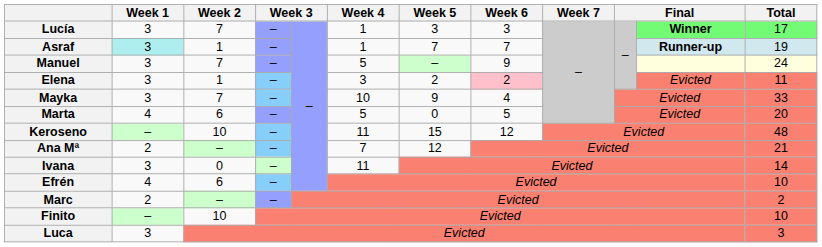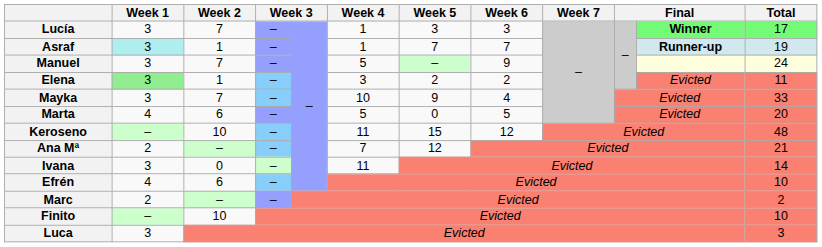Elena | Week 1: no background -> lightgreen background
Elena | Week 6: pink background -> no background
